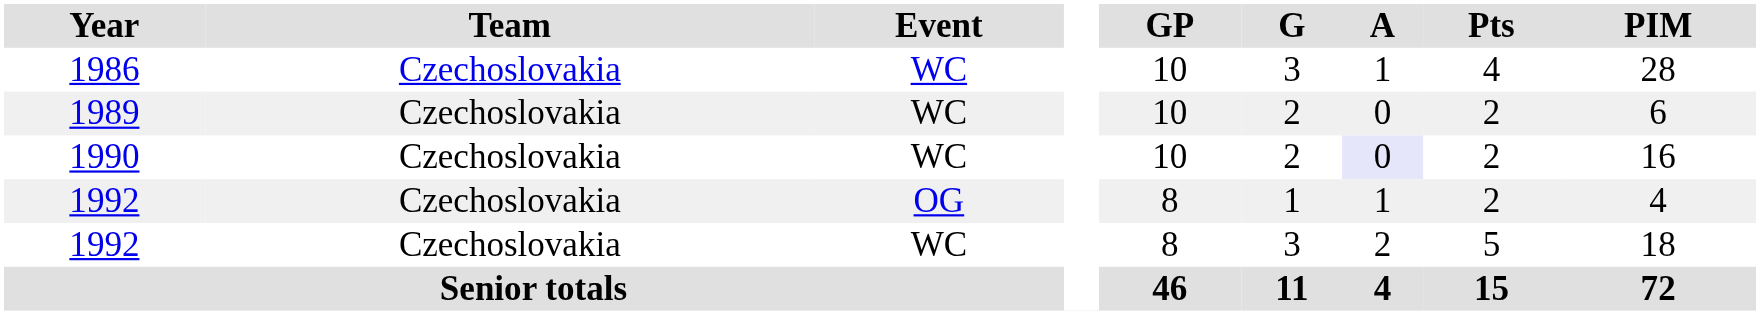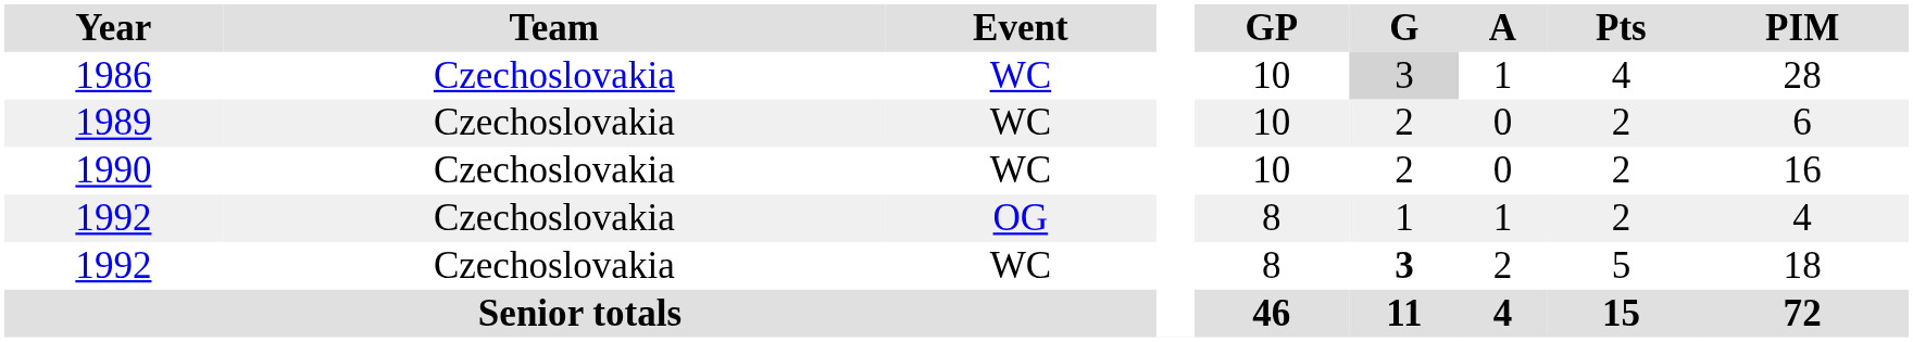1986 | G: no background -> lightgrey background
1990 | A: lavender background -> no background
1992 / WC | G: normal -> bold
